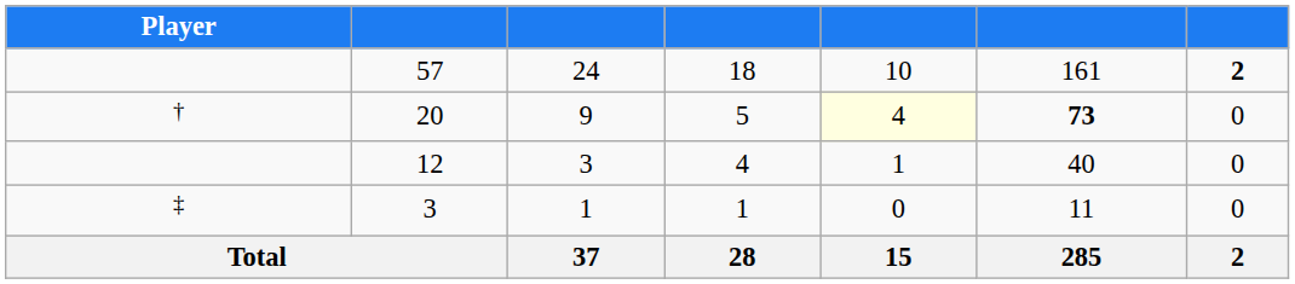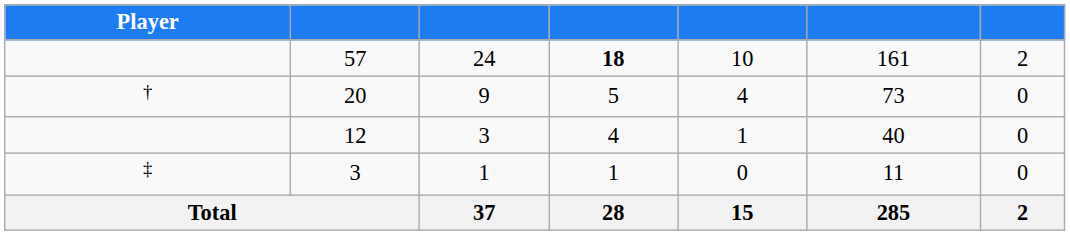57 | column 4: normal -> bold
57 | column 7: bold -> normal
20 | column 5: lightyellow background -> no background
20 | column 6: bold -> normal
